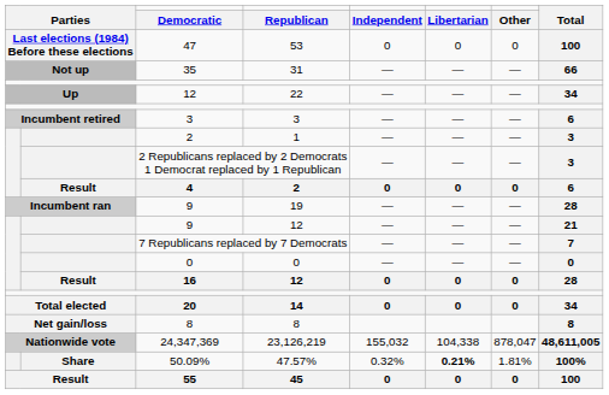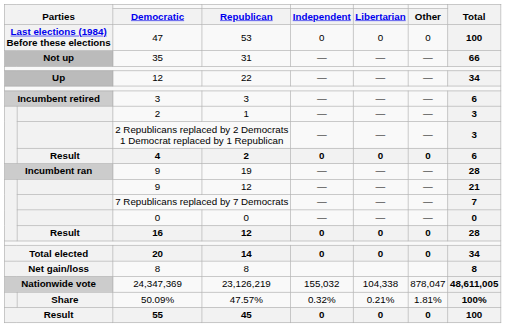47.57% | Libertarian: bold -> normal
